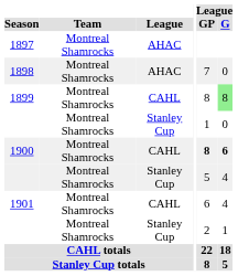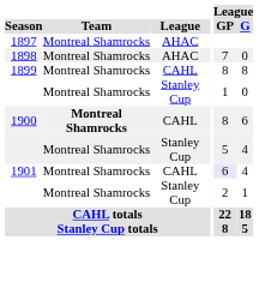1899 | League / G: lightgreen background -> no background
1900 | Team: normal -> bold
1900 | League / GP: bold -> normal
1900 | League / G: bold -> normal
1901 | League / GP: no background -> lavender background
